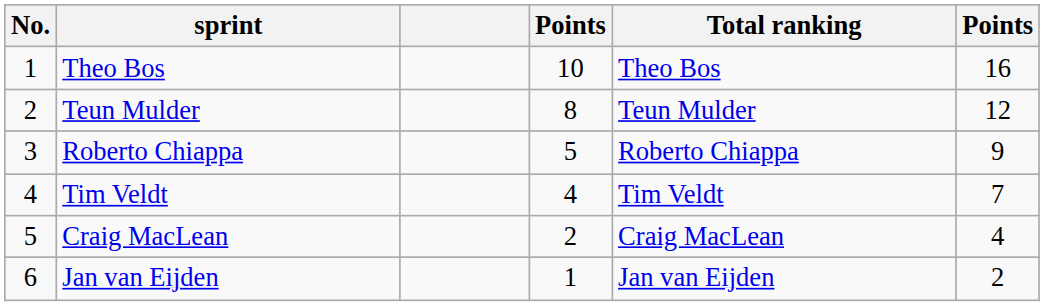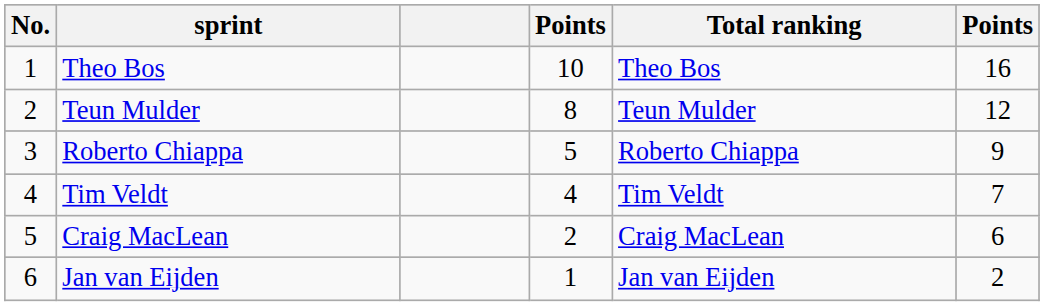row 6 | column 6: 4 -> 6
